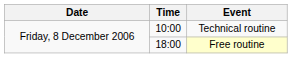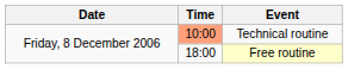Technical routine | Time: no background -> lightsalmon background
